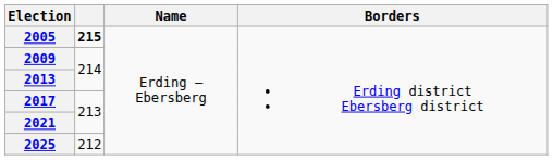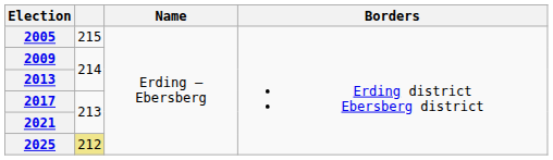2005 | column 2: bold -> normal
2025 | column 2: no background -> khaki background
